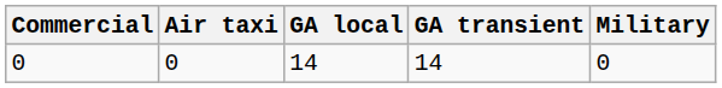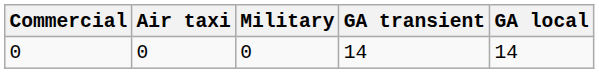columns swapped: GA local <-> Military
